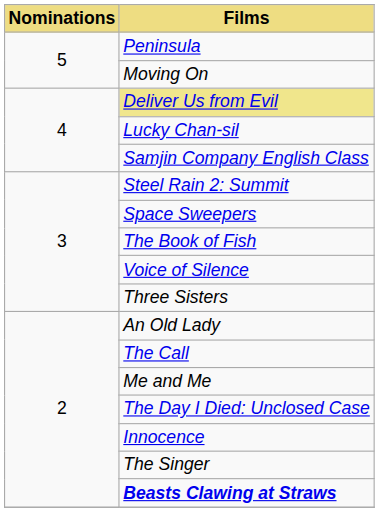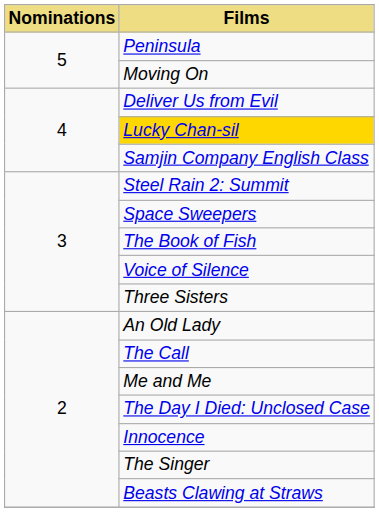Deliver Us from Evil | Films: khaki background -> no background
Lucky Chan-sil | Films: no background -> gold background
Beasts Clawing at Straws | Films: bold -> normal
